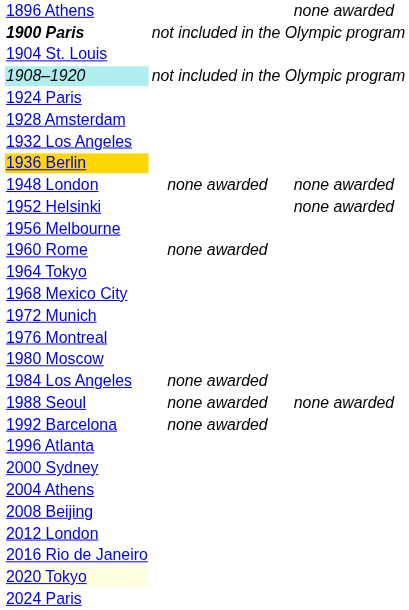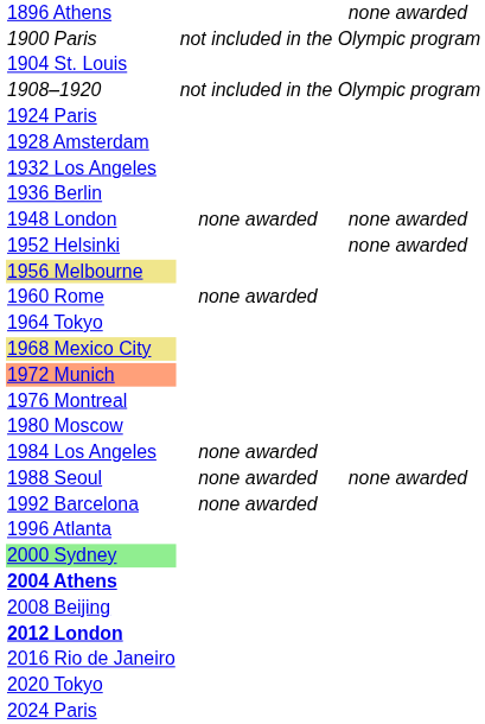1900 Paris | column 1: bold -> normal
1908–1920 | column 1: paleturquoise background -> no background
1936 Berlin | column 1: gold background -> no background
1956 Melbourne | column 1: no background -> khaki background
1968 Mexico City | column 1: no background -> khaki background
1972 Munich | column 1: no background -> lightsalmon background
2000 Sydney | column 1: no background -> lightgreen background
2004 Athens | column 1: normal -> bold
2012 London | column 1: normal -> bold
2020 Tokyo | column 1: lightyellow background -> no background
